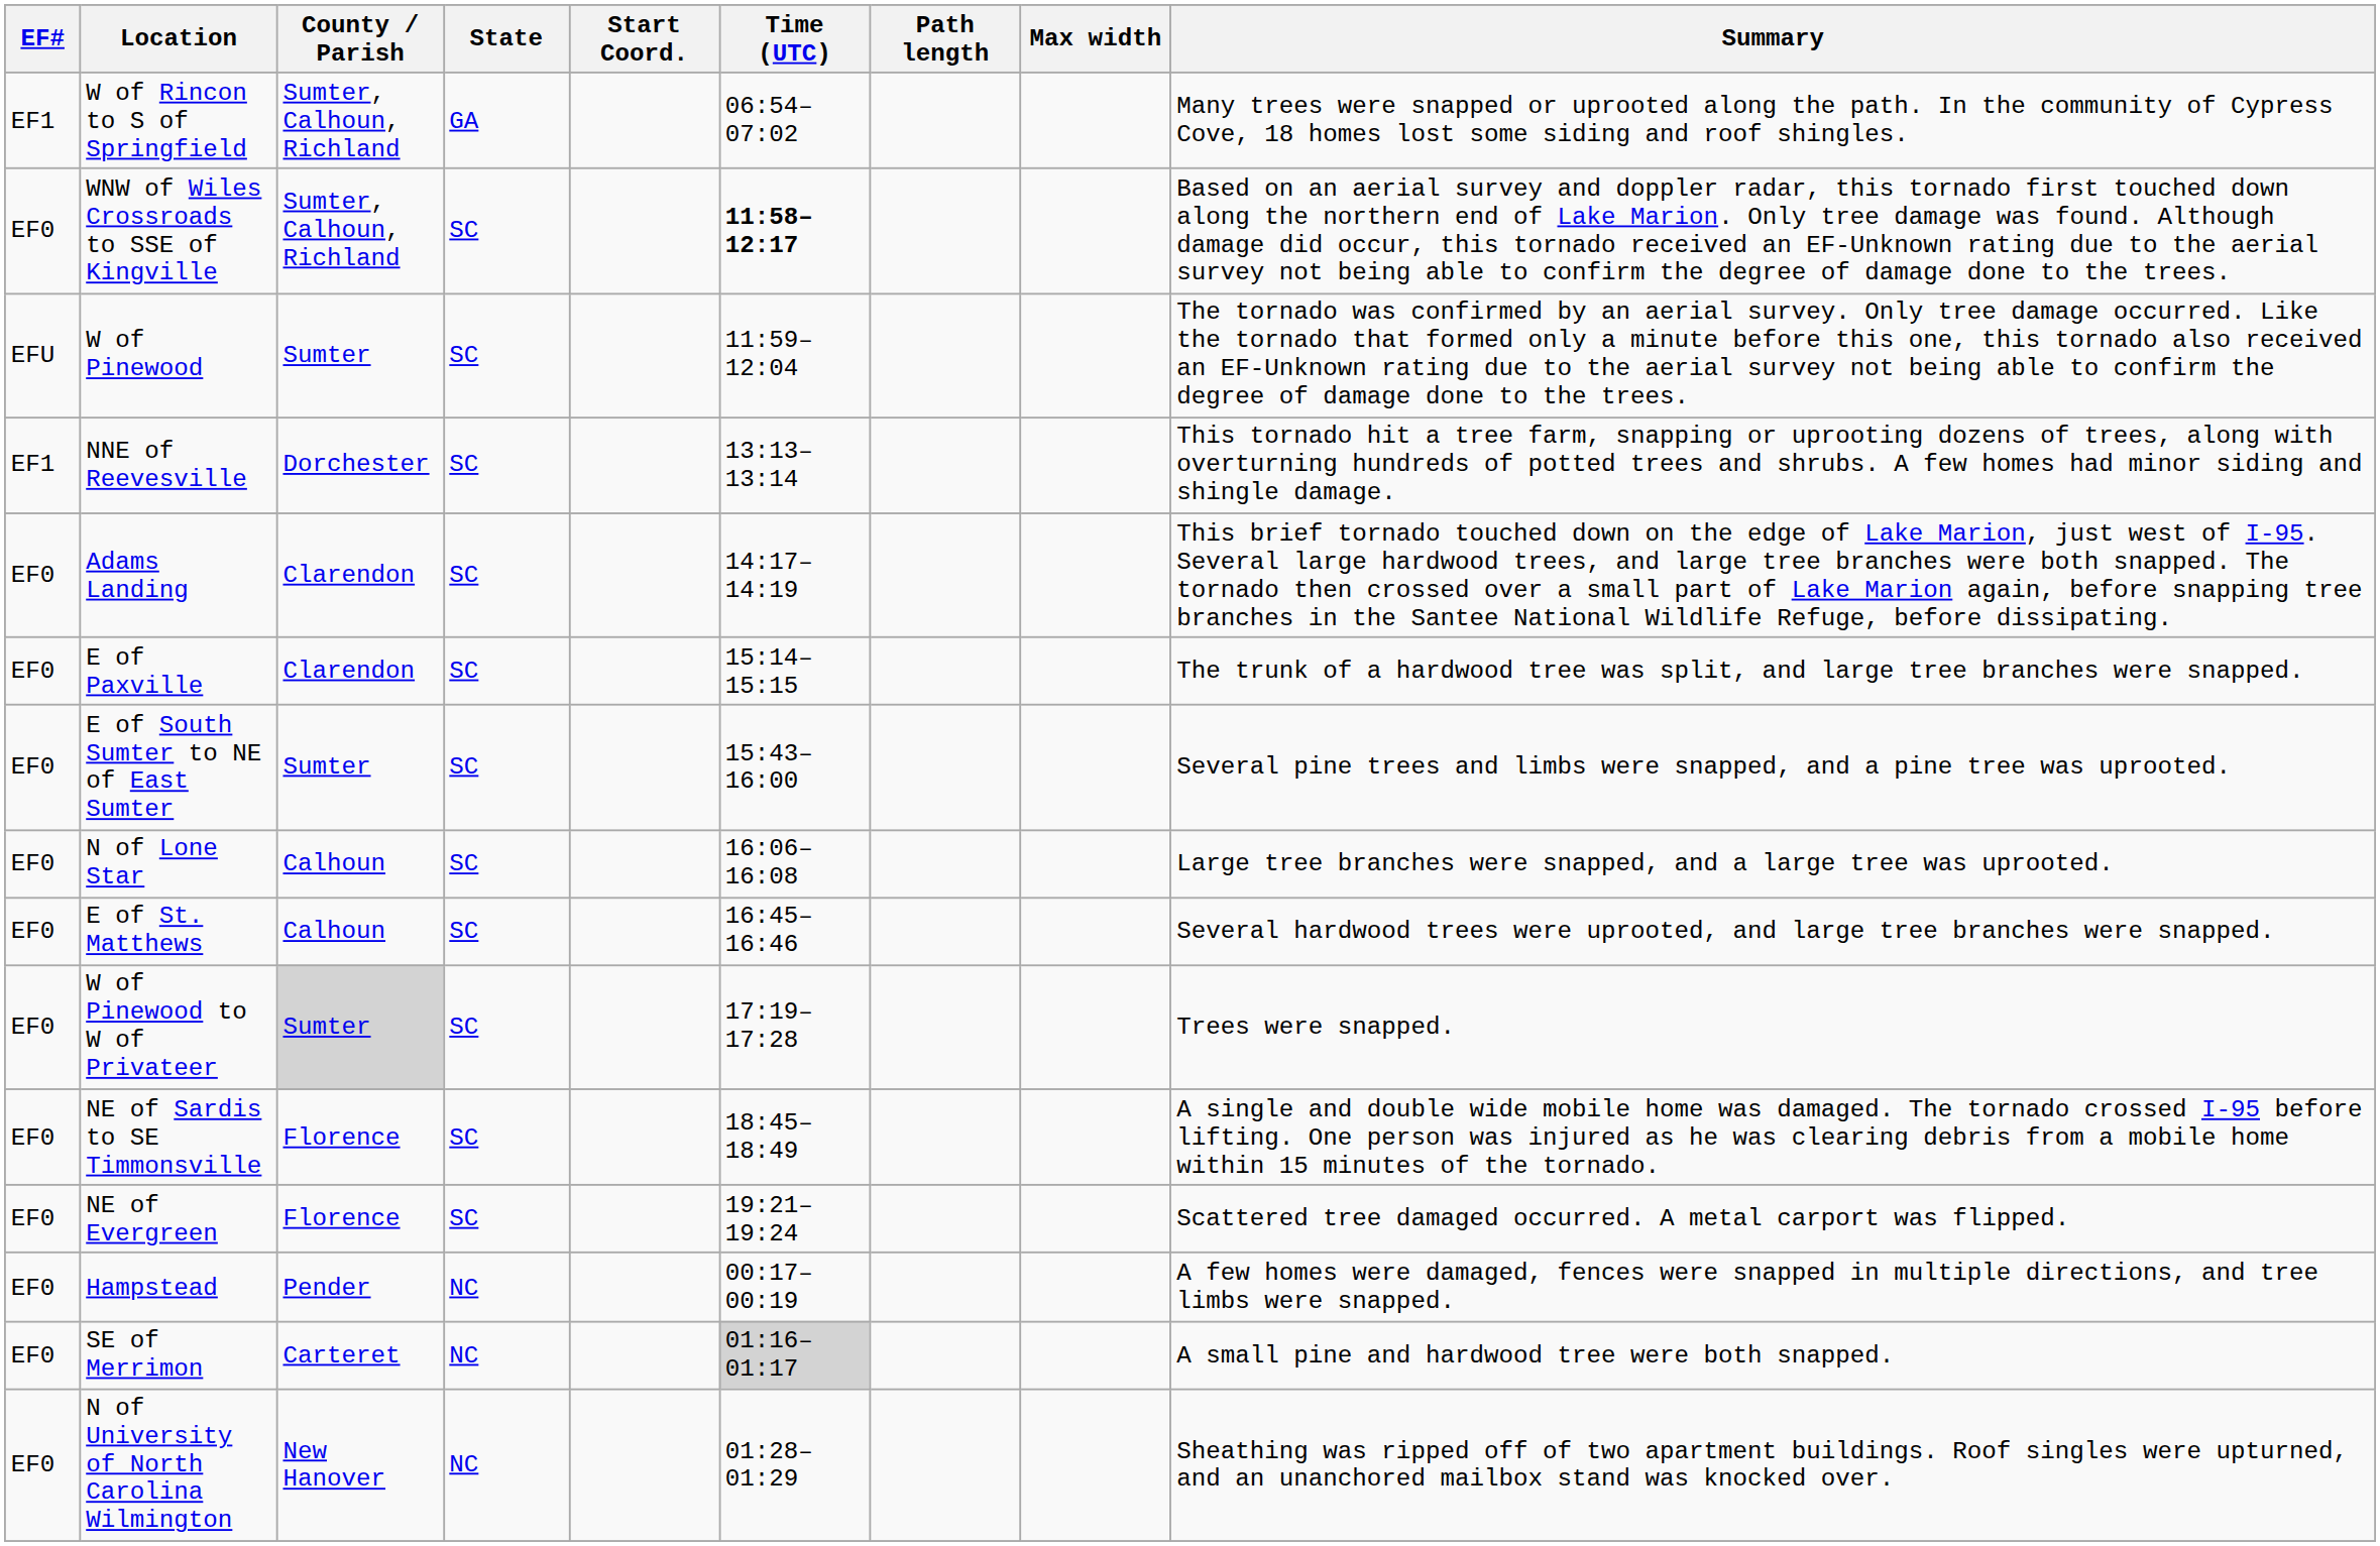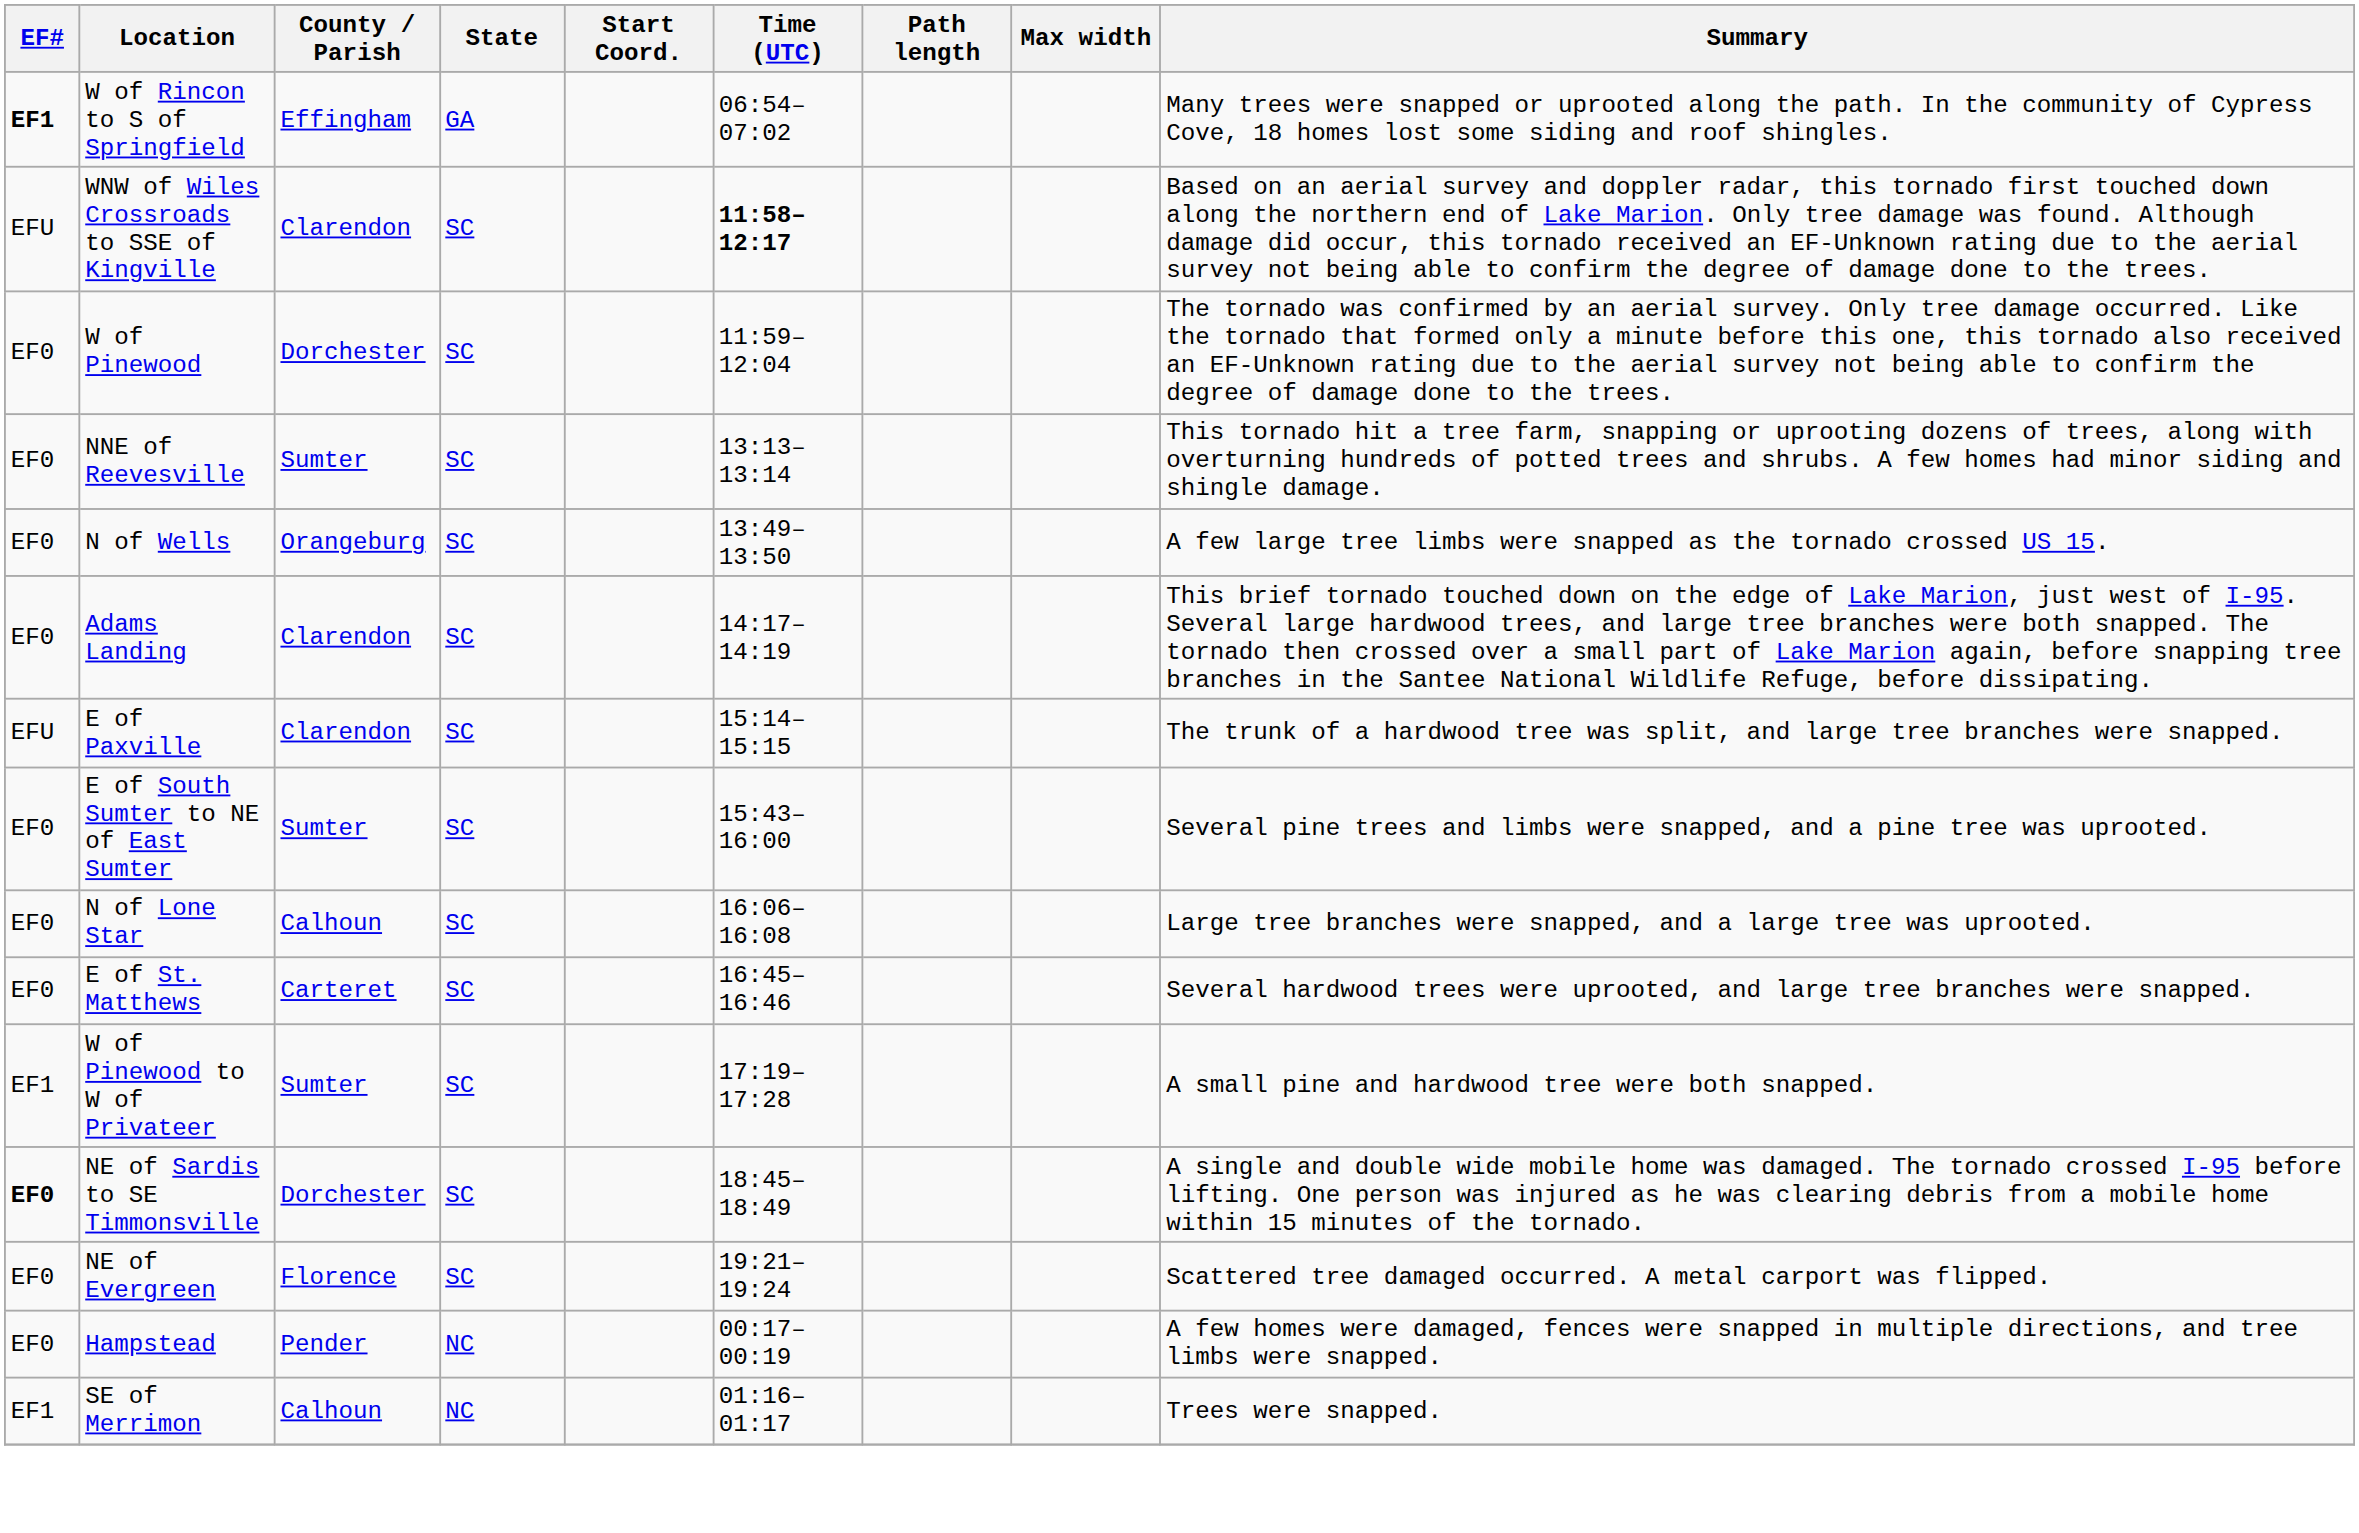W of Rincon to S of Springfield | EF#: normal -> bold
W of Rincon to S of Springfield | County / Parish: Sumter, Calhoun, Richland -> Effingham
WNW of Wiles Crossroads to SSE of Kingville | EF#: EF0 -> EFU
WNW of Wiles Crossroads to SSE of Kingville | County / Parish: Sumter, Calhoun, Richland -> Clarendon
W of Pinewood | EF#: EFU -> EF0
W of Pinewood | County / Parish: Sumter -> Dorchester
NNE of Reevesville | EF#: EF1 -> EF0
NNE of Reevesville | County / Parish: Dorchester -> Sumter
+ row: EF0 | N of Wells | Orangeburg | SC | 13:49–13:50 | A few large tree limbs were snapped as the tornado crossed US 15.
E of Paxville | EF#: EF0 -> EFU
E of St. Matthews | County / Parish: Calhoun -> Carteret
W of Pinewood to W of Privateer | EF#: EF0 -> EF1
W of Pinewood to W of Privateer | County / Parish: lightgrey background -> no background
W of Pinewood to W of Privateer | Summary: Trees were snapped. -> A small pine and hardwood tree were both snapped.
NE of Sardis to SE Timmonsville | EF#: normal -> bold
NE of Sardis to SE Timmonsville | County / Parish: Florence -> Dorchester
SE of Merrimon | EF#: EF0 -> EF1
SE of Merrimon | County / Parish: Carteret -> Calhoun
SE of Merrimon | Time (UTC): lightgrey background -> no background
SE of Merrimon | Summary: A small pine and hardwood tree were both snapped. -> Trees were snapped.
- row: EF0 | N of University of North Carolina Wilmington | New Hanover | NC | 01:28–01:29 | Sheathing was ripped off of two apartment buildings. Roof singles were upturned, and an unanchored mailbox stand was knocked over.
